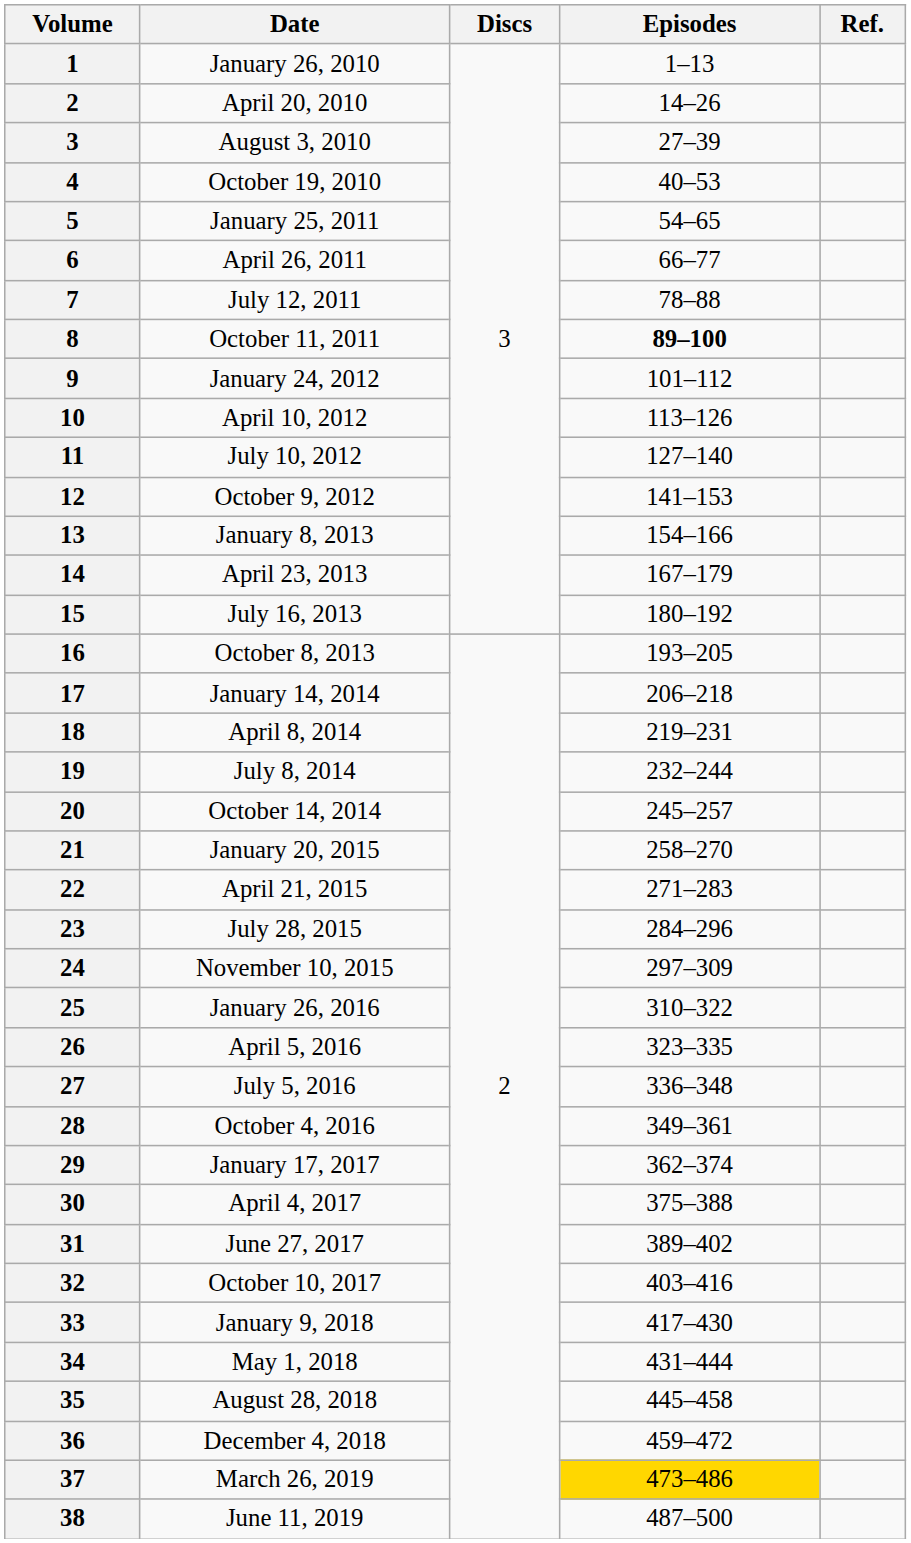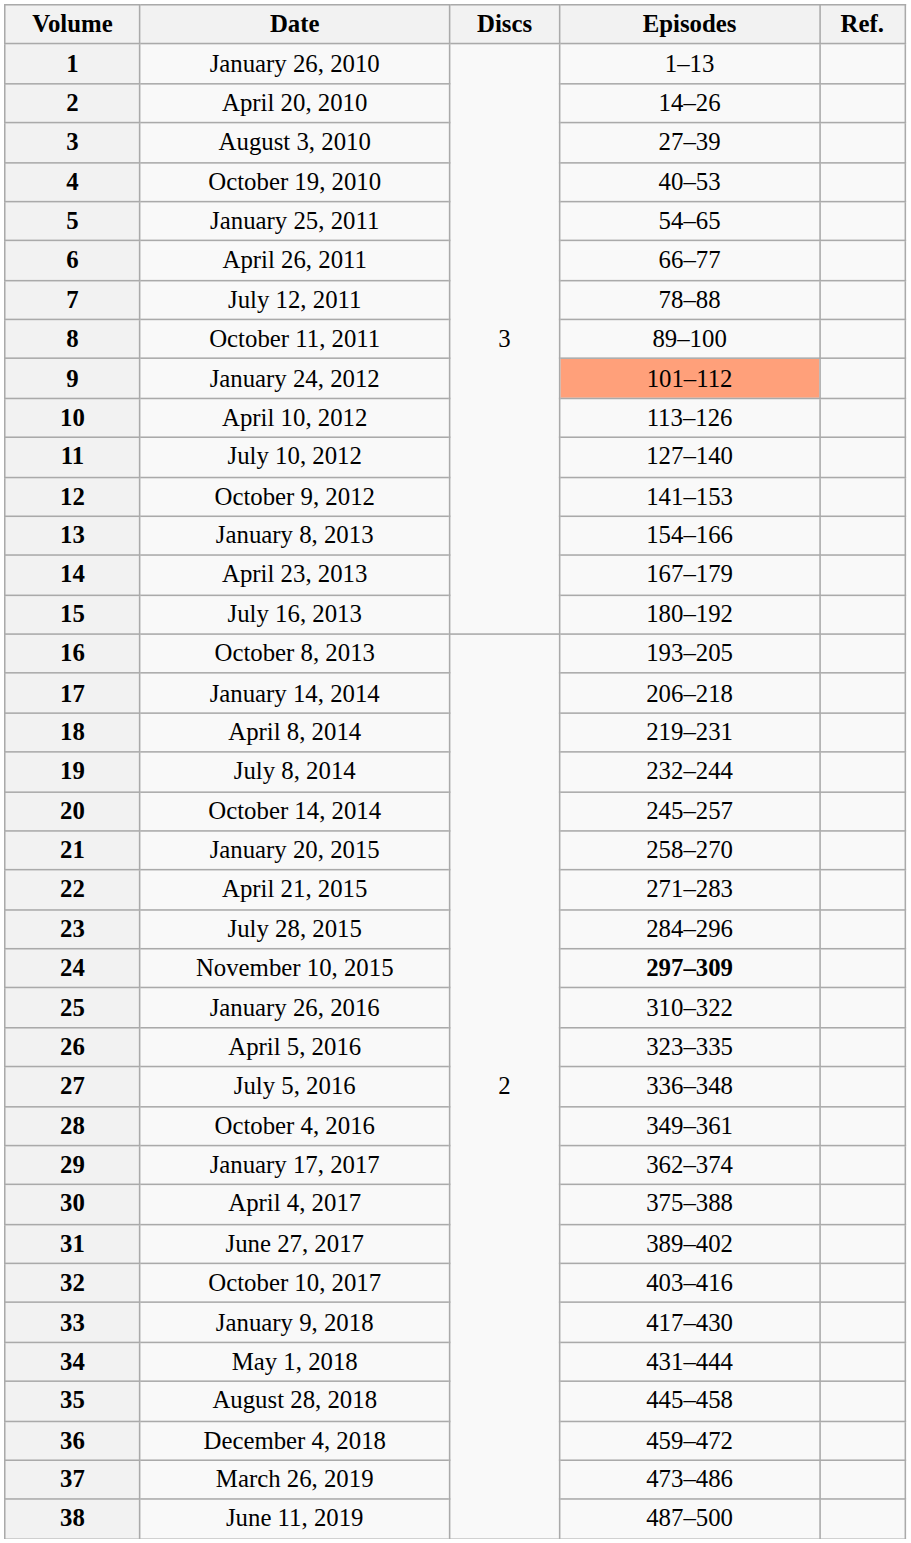October 11, 2011 | Episodes: bold -> normal
January 24, 2012 | Episodes: no background -> lightsalmon background
November 10, 2015 | Episodes: normal -> bold
March 26, 2019 | Episodes: gold background -> no background
